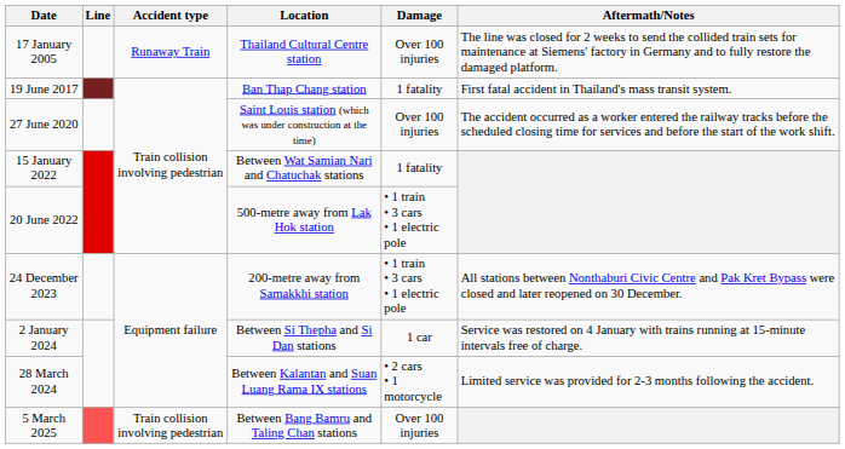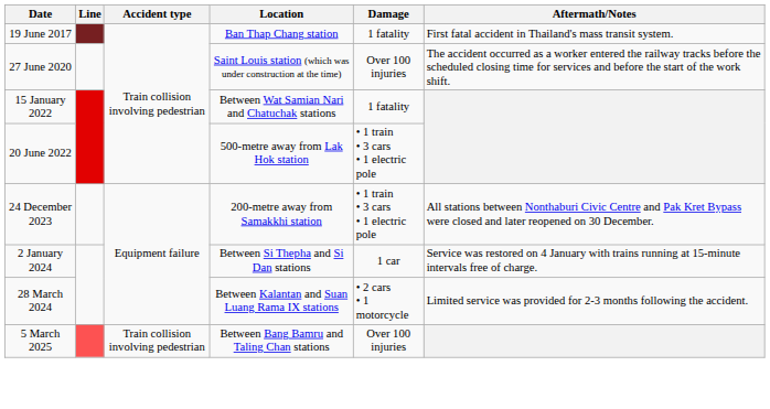- row: 17 January 2005 | Runaway Train | Thailand Cultural Centre station | Over 100 injuries | The line was closed for 2 weeks to send the collided train sets for maintenance at Siemens' factory in Germany and to fully restore the damaged platform.
